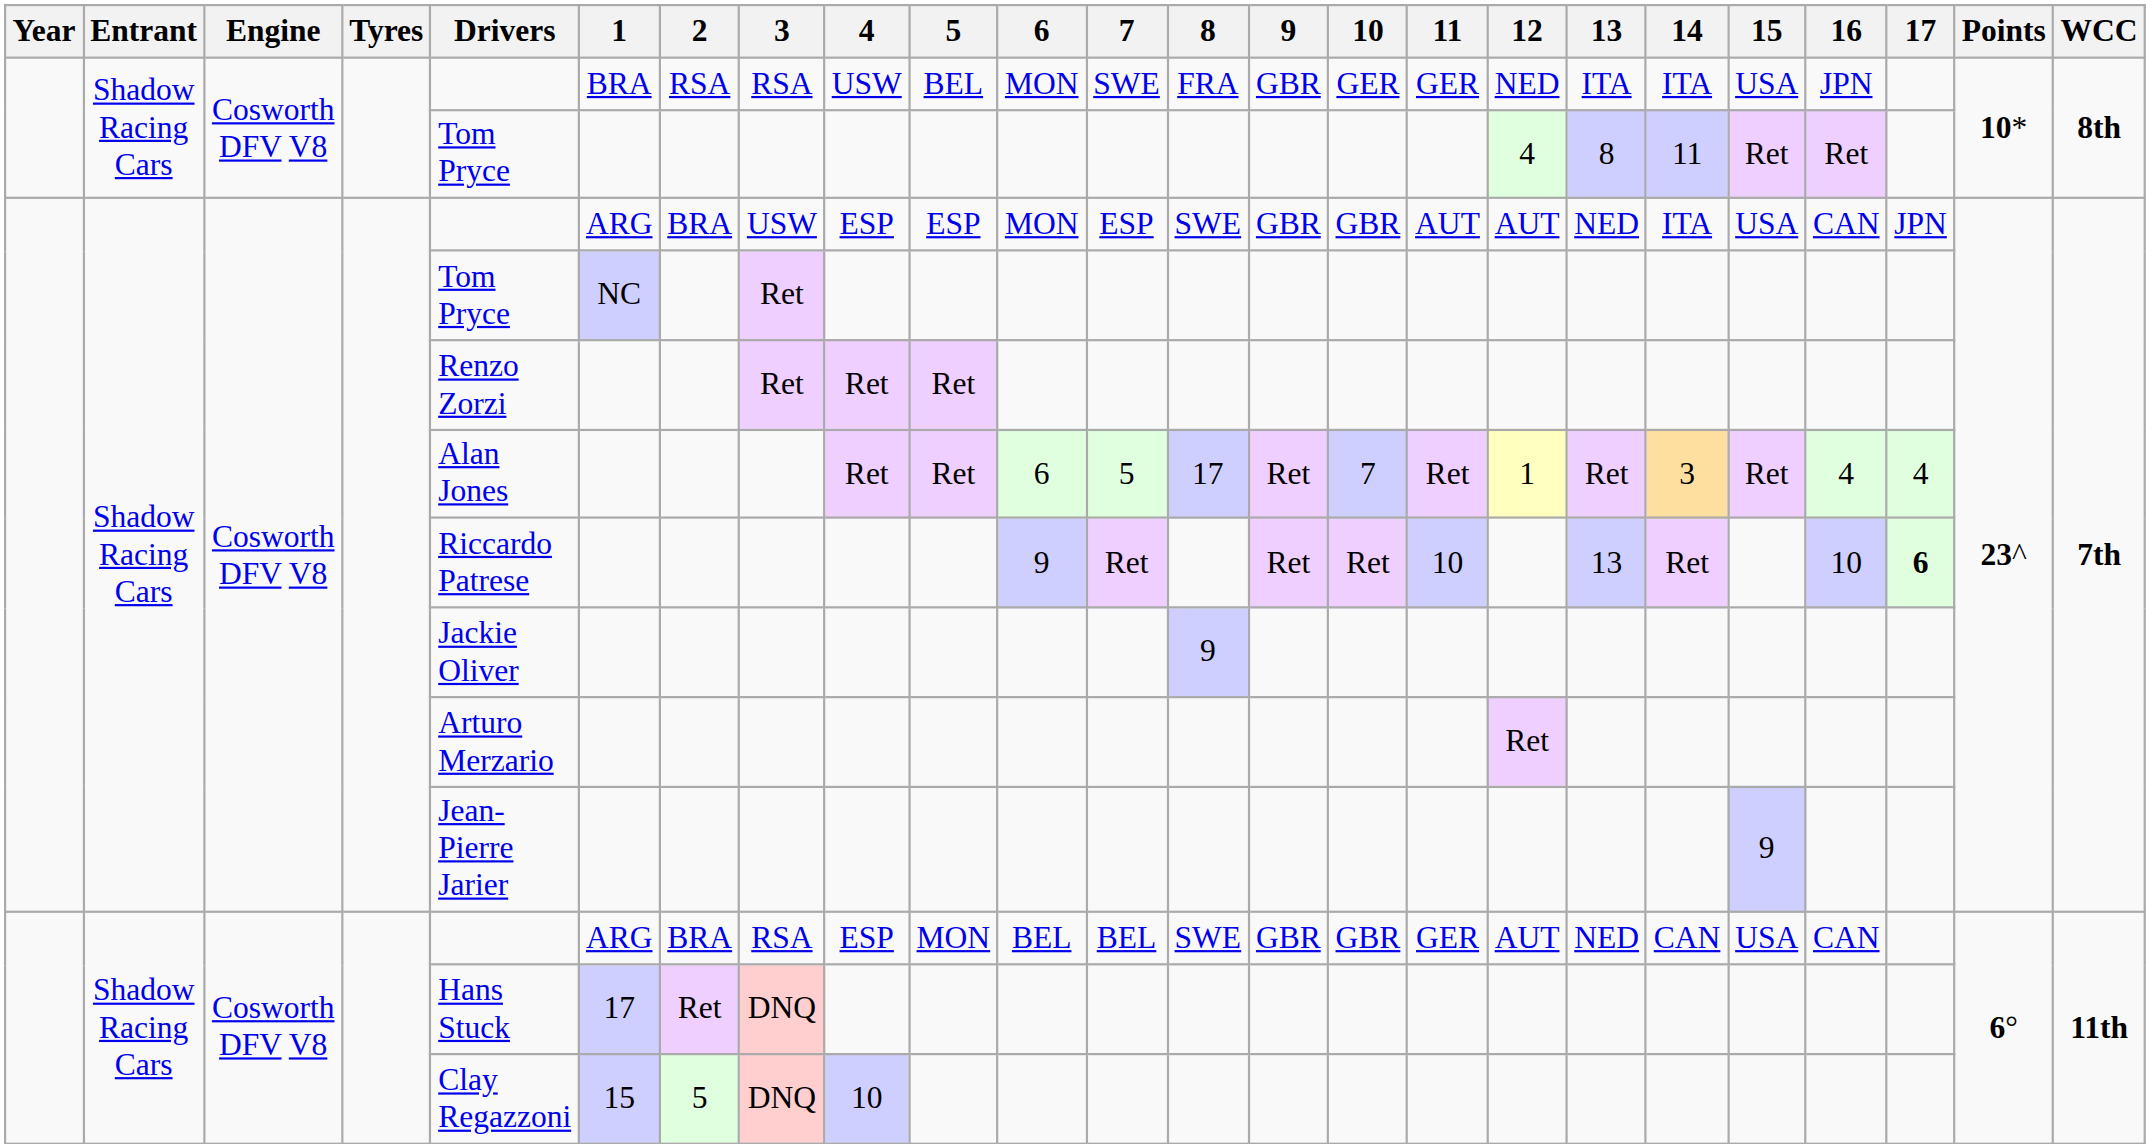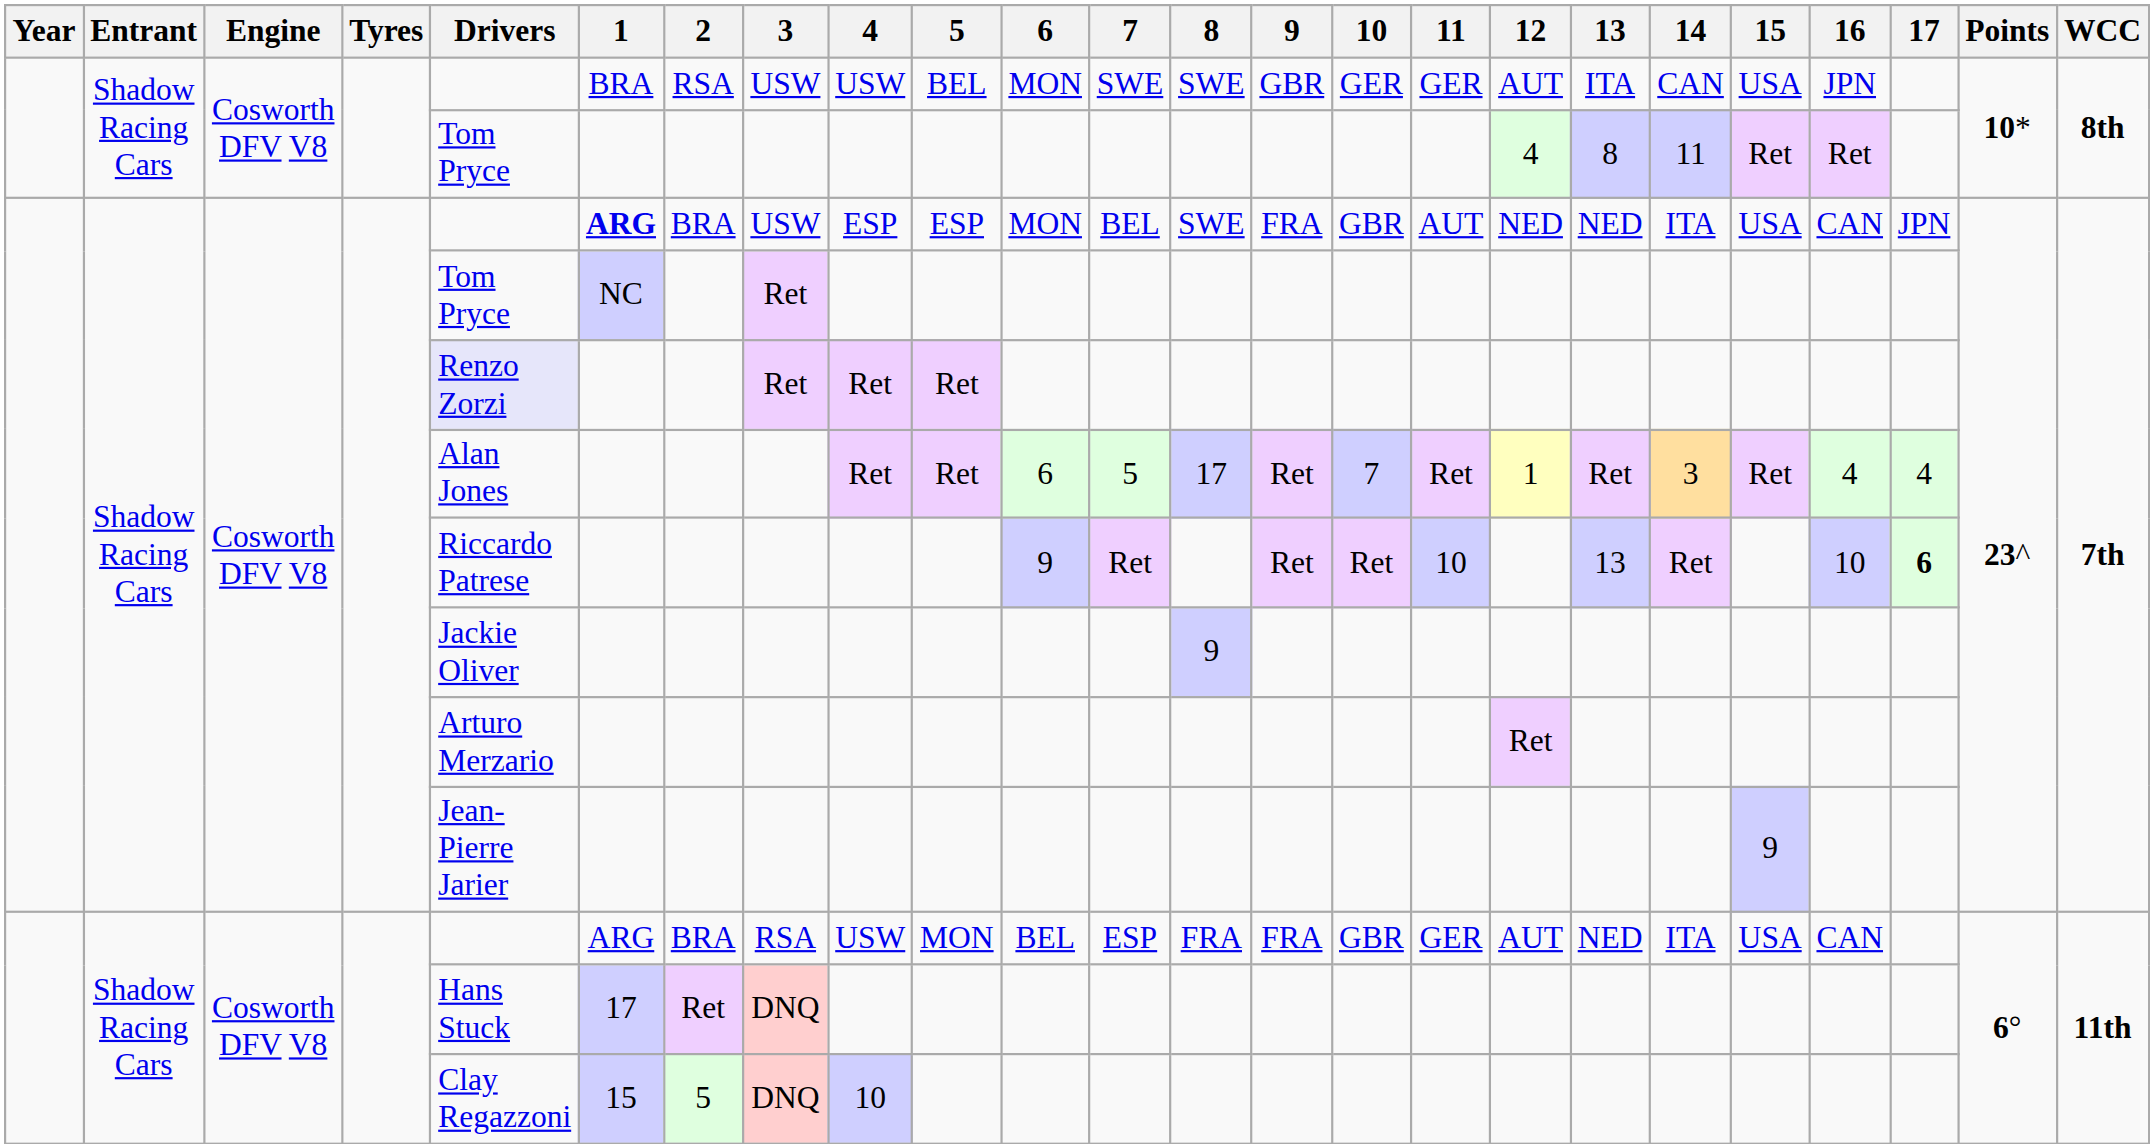row 2 | 3: RSA -> USW
row 2 | 8: FRA -> SWE
row 2 | 12: NED -> AUT
row 2 | 14: ITA -> CAN
row 4 | 1: normal -> bold
row 4 | 7: ESP -> BEL
row 4 | 9: GBR -> FRA
row 4 | 12: AUT -> NED
row 6 | Drivers: no background -> lavender background
row 12 | 4: ESP -> USW
row 12 | 7: BEL -> ESP
row 12 | 8: SWE -> FRA
row 12 | 9: GBR -> FRA
row 12 | 14: CAN -> ITA
